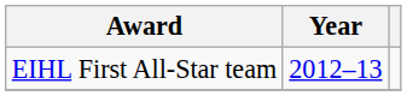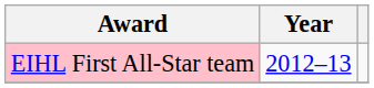row 2 | Award: no background -> pink background
